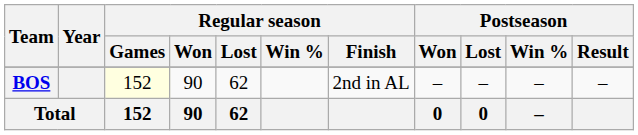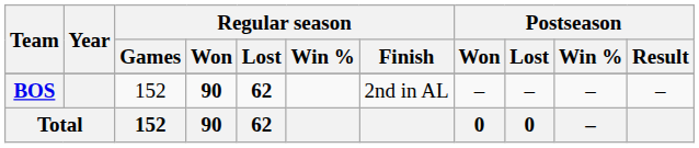BOS | Regular season / Games: lightyellow background -> no background
BOS | Regular season / Won: normal -> bold
BOS | Regular season / Lost: normal -> bold
